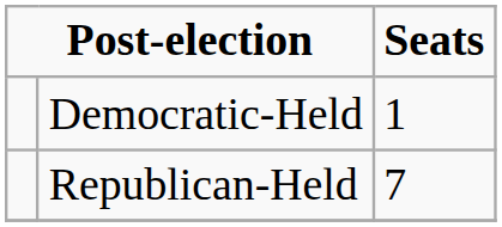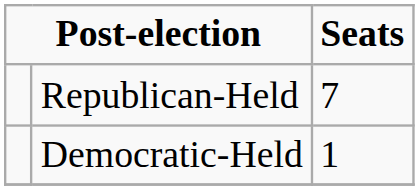rows swapped: Republican-Held <-> Democratic-Held
